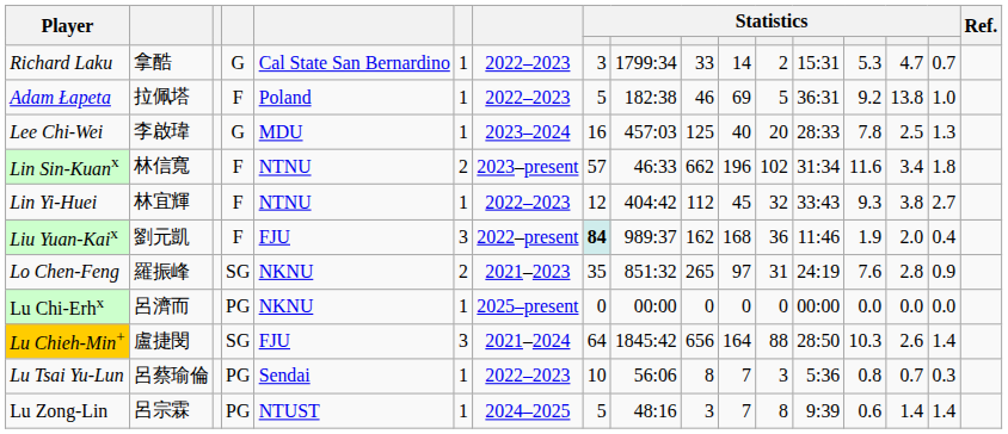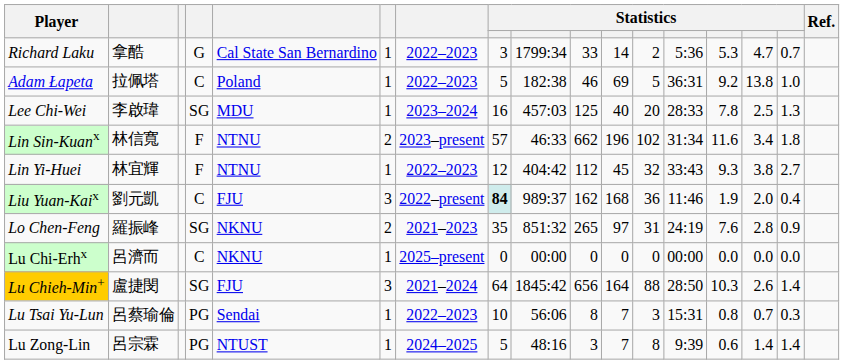Richard Laku | column 13: 15:31 -> 5:36
Adam Łapeta | column 4: F -> C
Lee Chi-Wei | column 4: G -> SG
Liu Yuan-Kaix | column 4: F -> C
Lu Chi-Erhx | column 4: PG -> C
Lu Tsai Yu-Lun | column 13: 5:36 -> 15:31
